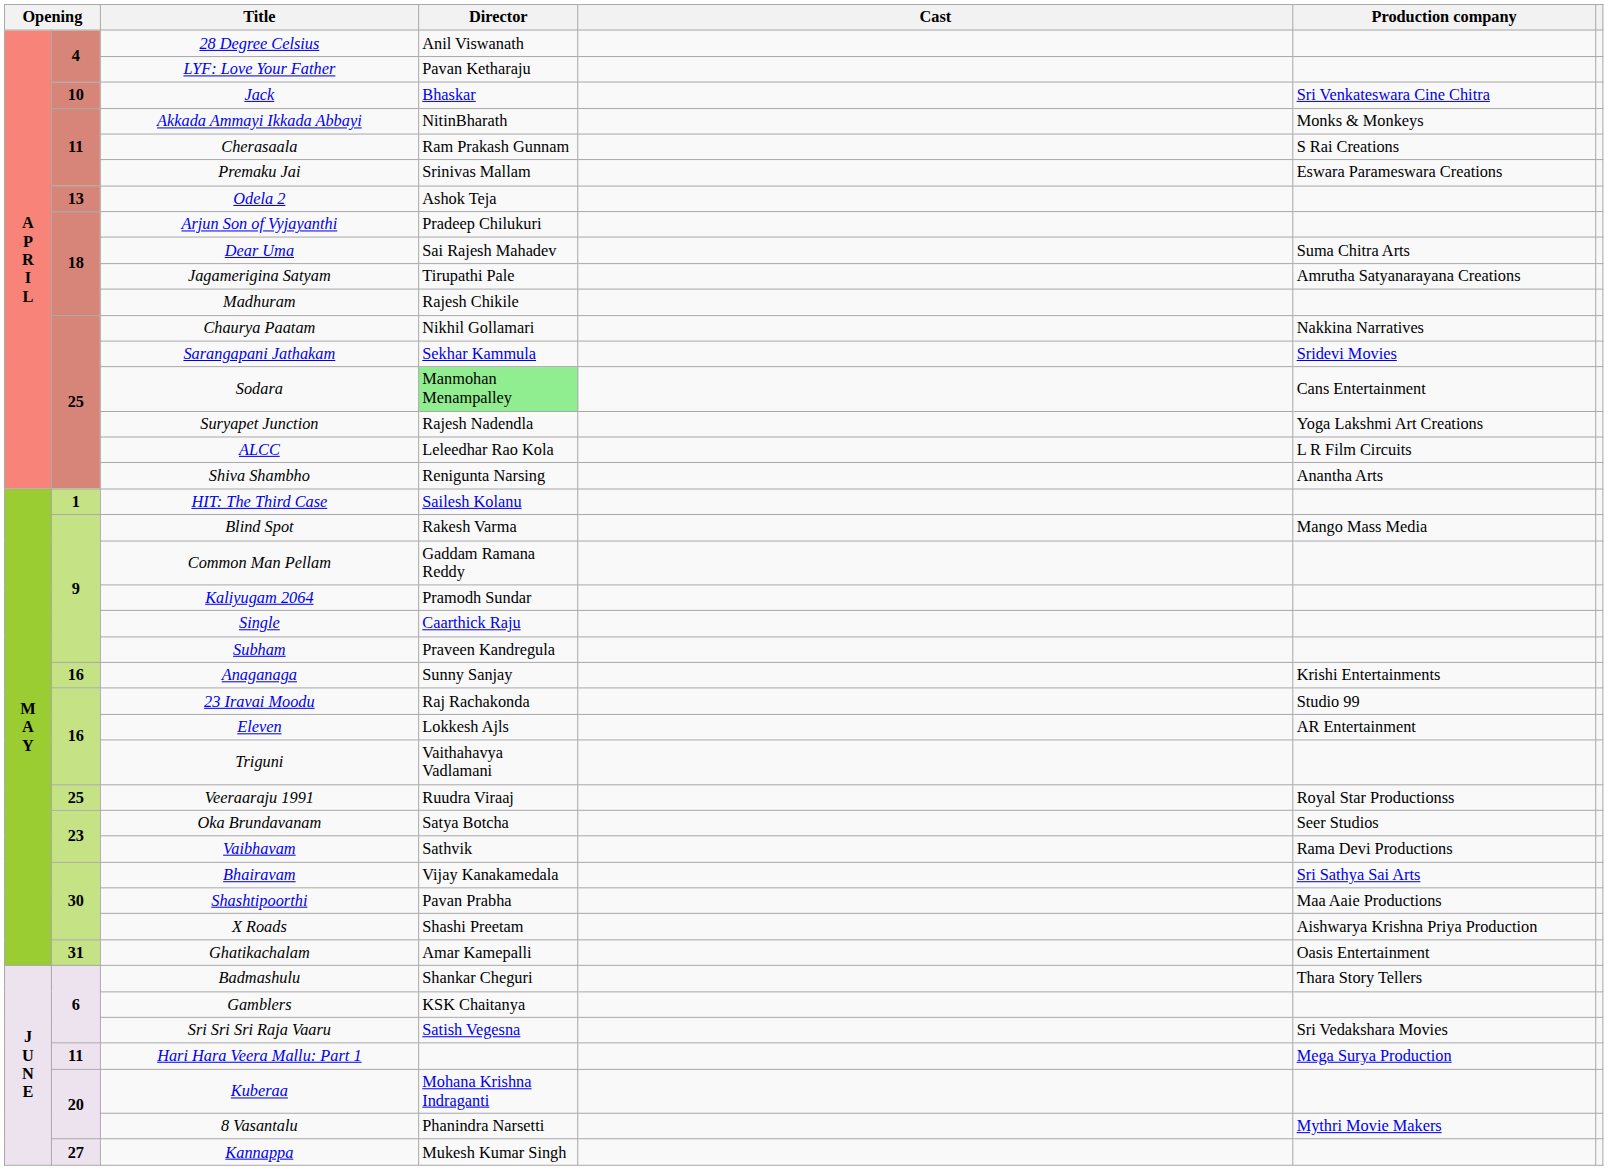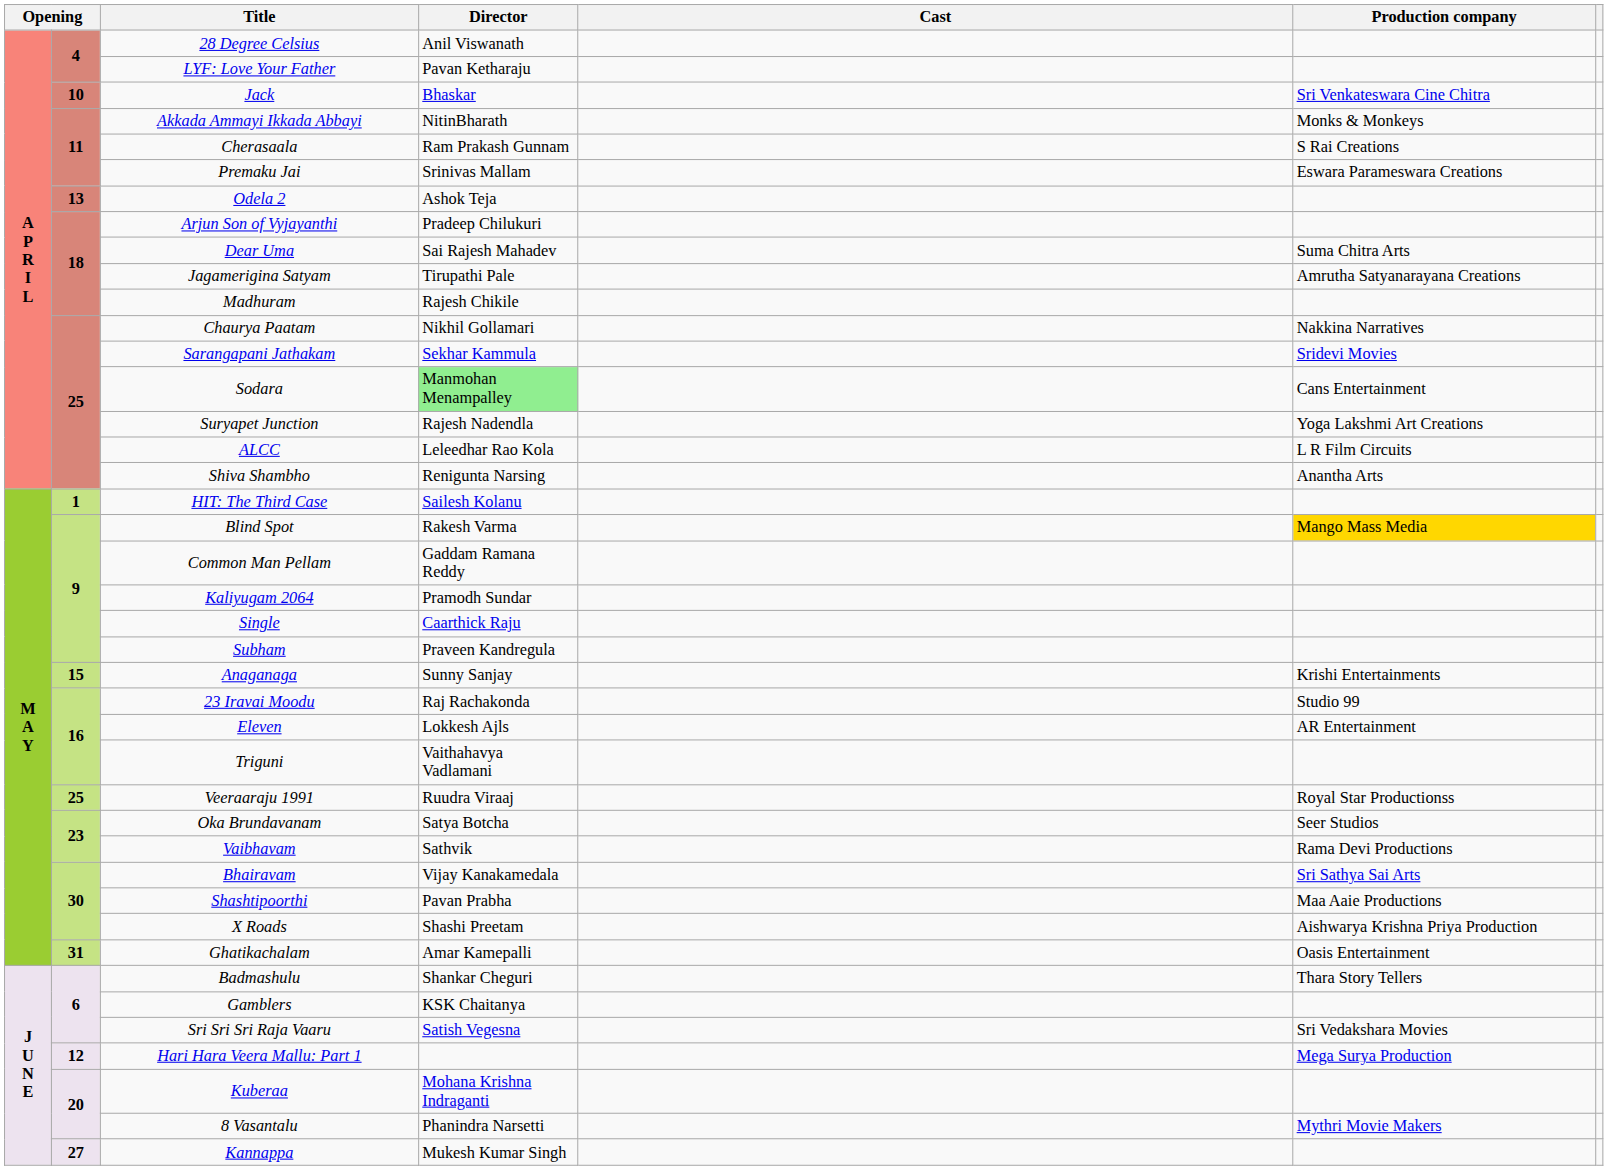Blind Spot | Production company: no background -> gold background
Anaganaga | column 2: 16 -> 15
Hari Hara Veera Mallu: Part 1 | column 2: 11 -> 12
